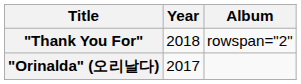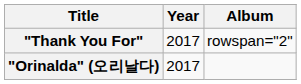"Thank You For" | Year: 2018 -> 2017
